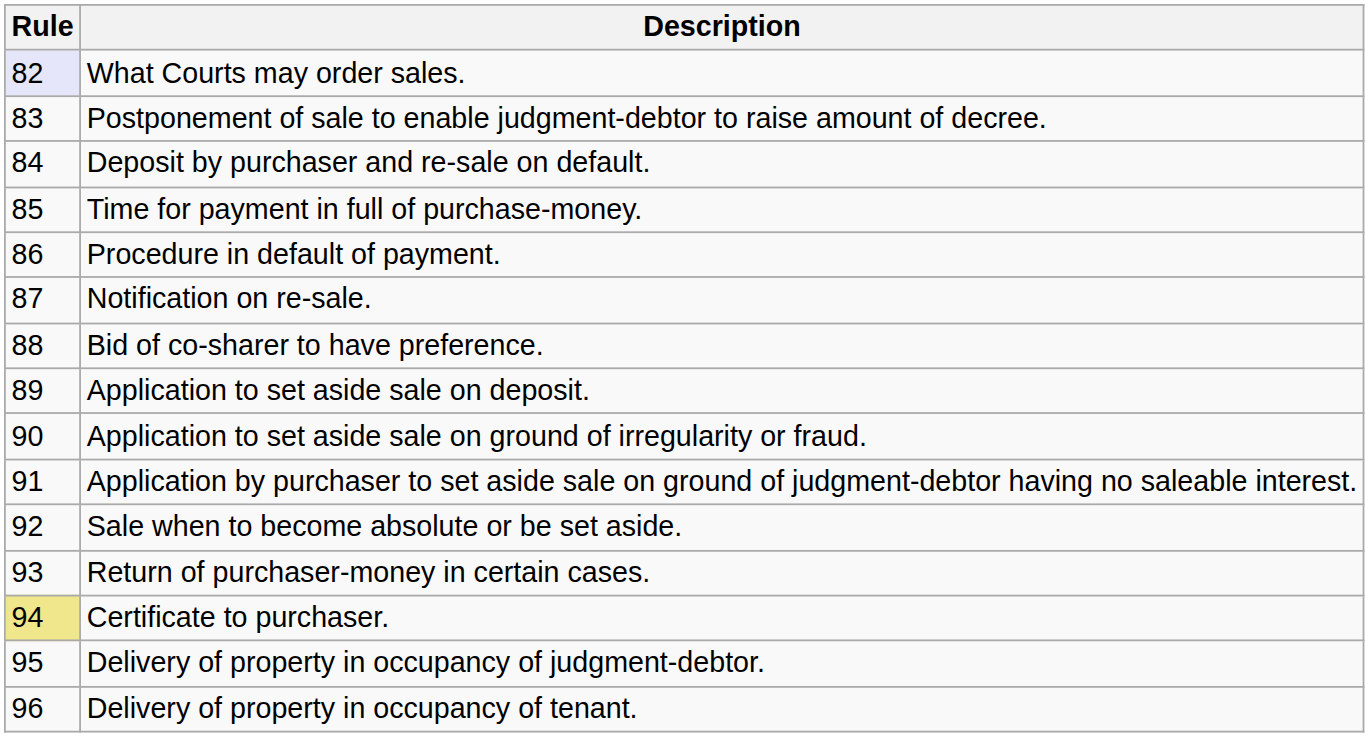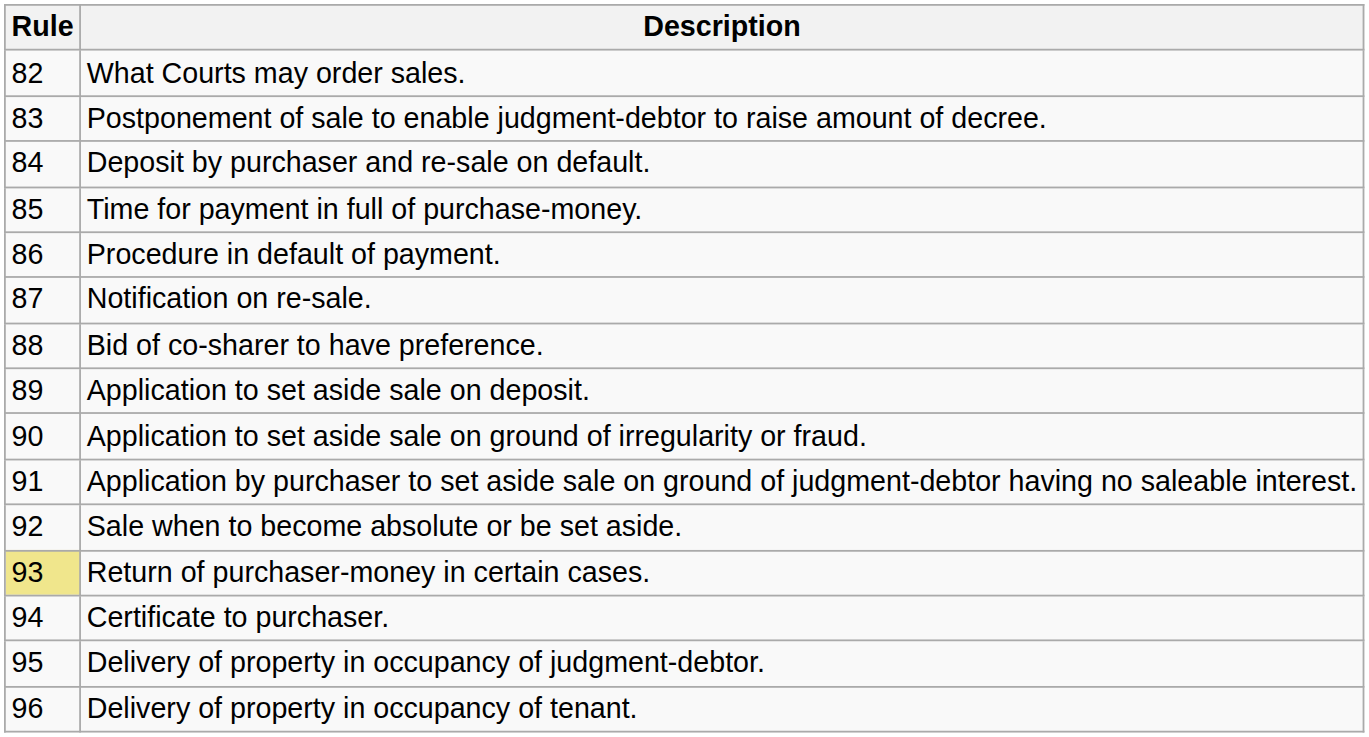What Courts may order sales. | Rule: lavender background -> no background
Return of purchaser-money in certain cases. | Rule: no background -> khaki background
Certificate to purchaser. | Rule: khaki background -> no background
